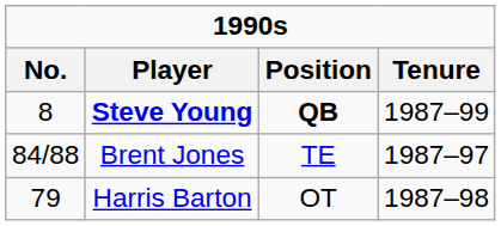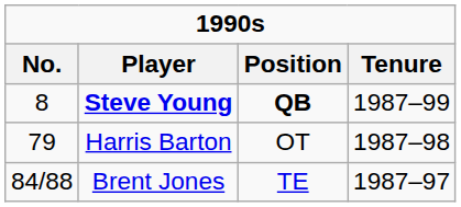rows swapped: Harris Barton <-> Brent Jones
